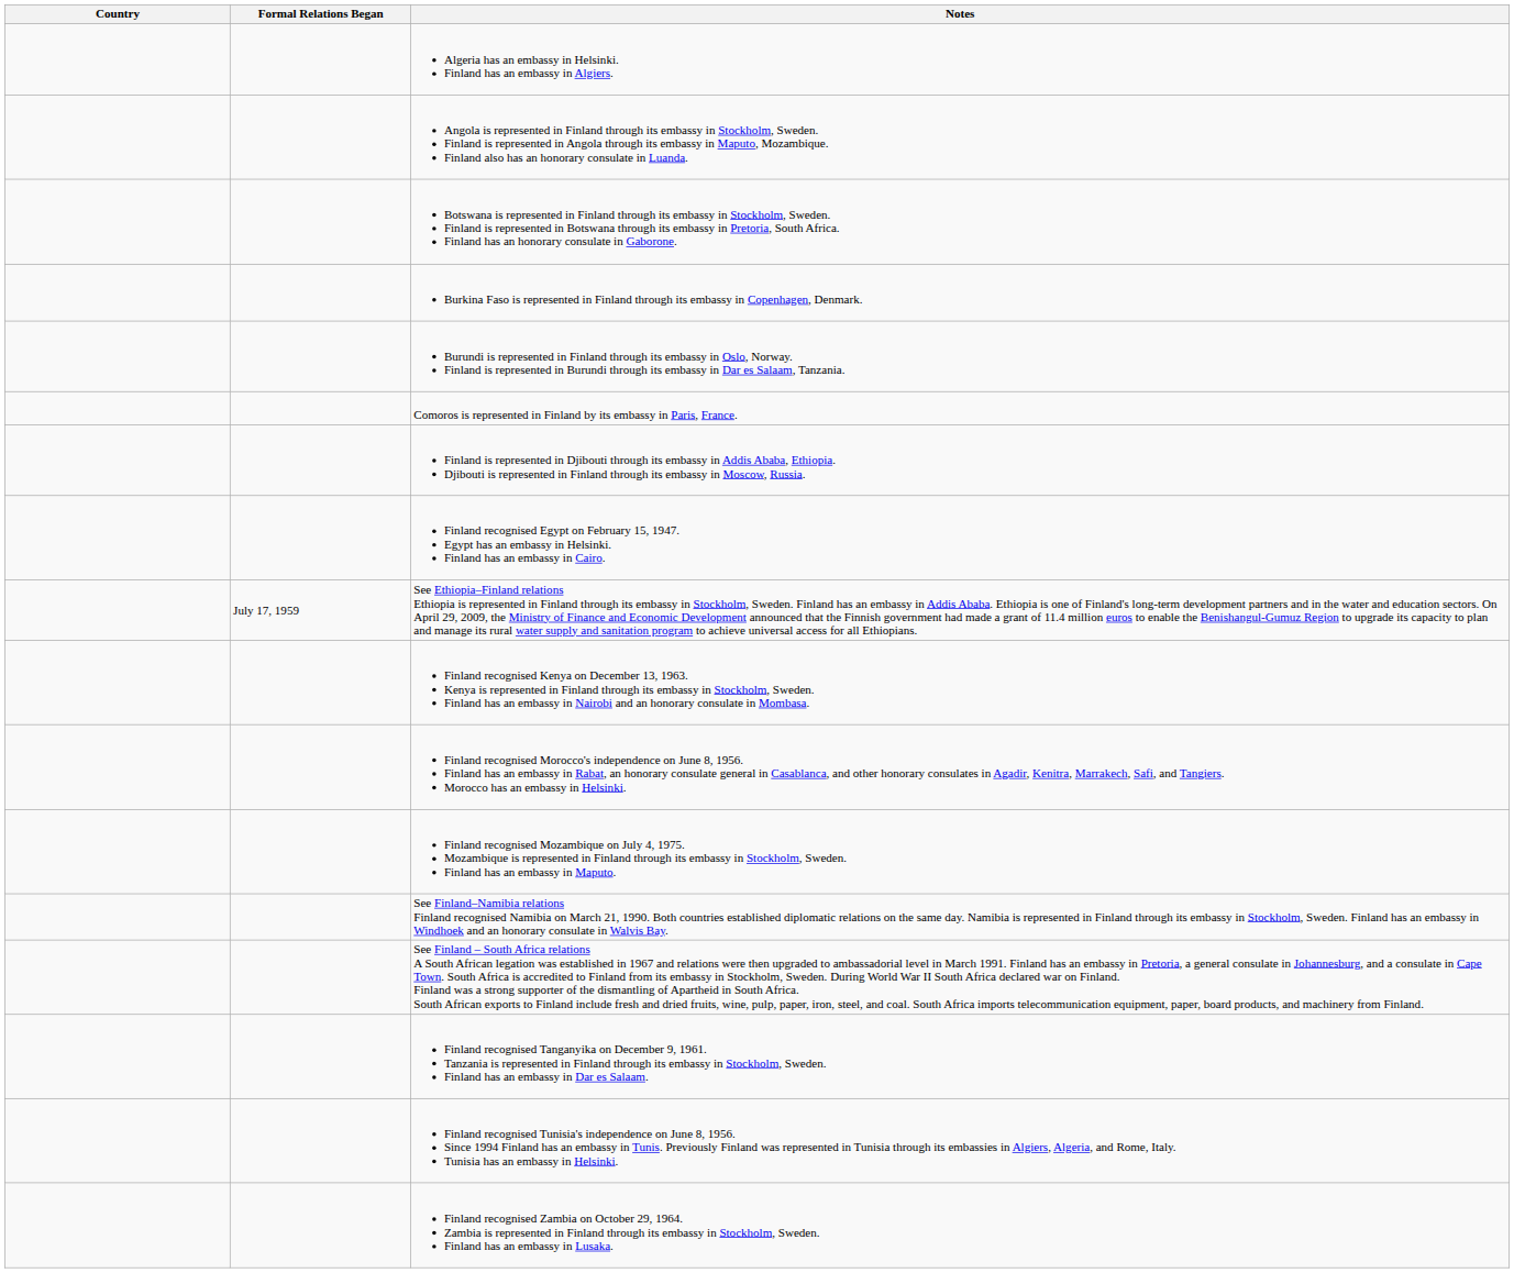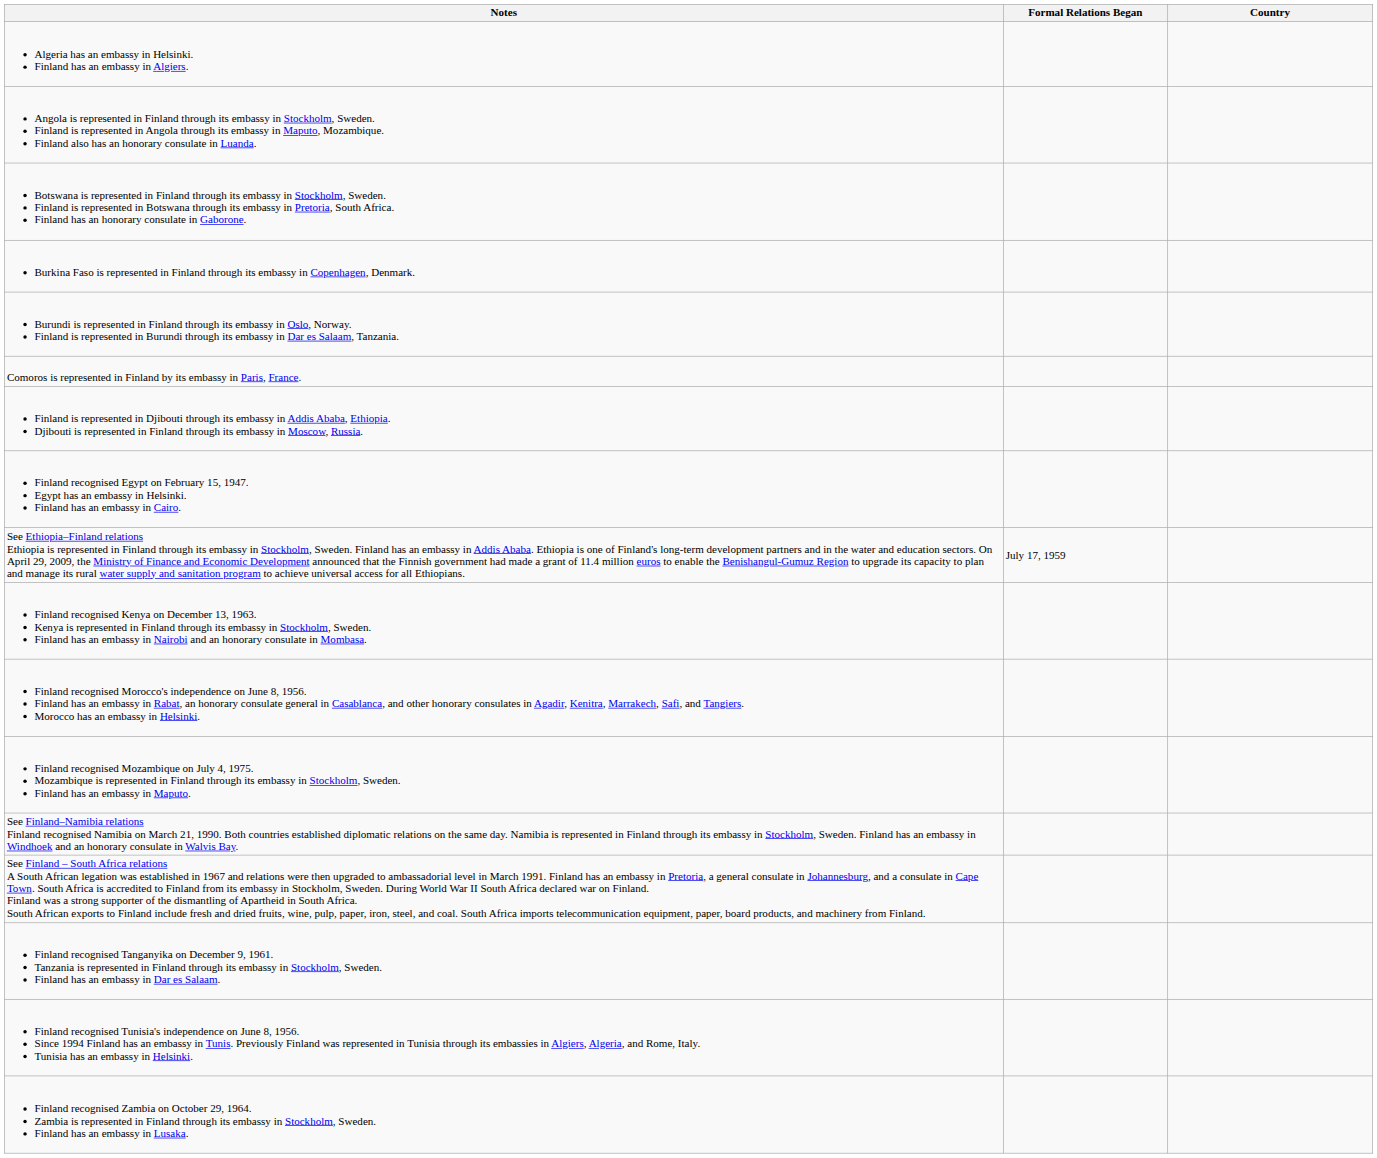columns swapped: Country <-> Notes
